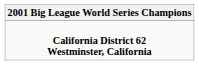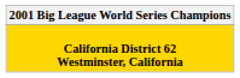row 2 | column 1: no background -> gold background
